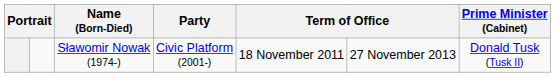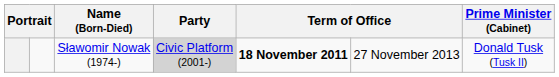Sławomir Nowak (1974-) | Party: no background -> lightgrey background
Sławomir Nowak (1974-) | column 5: normal -> bold
